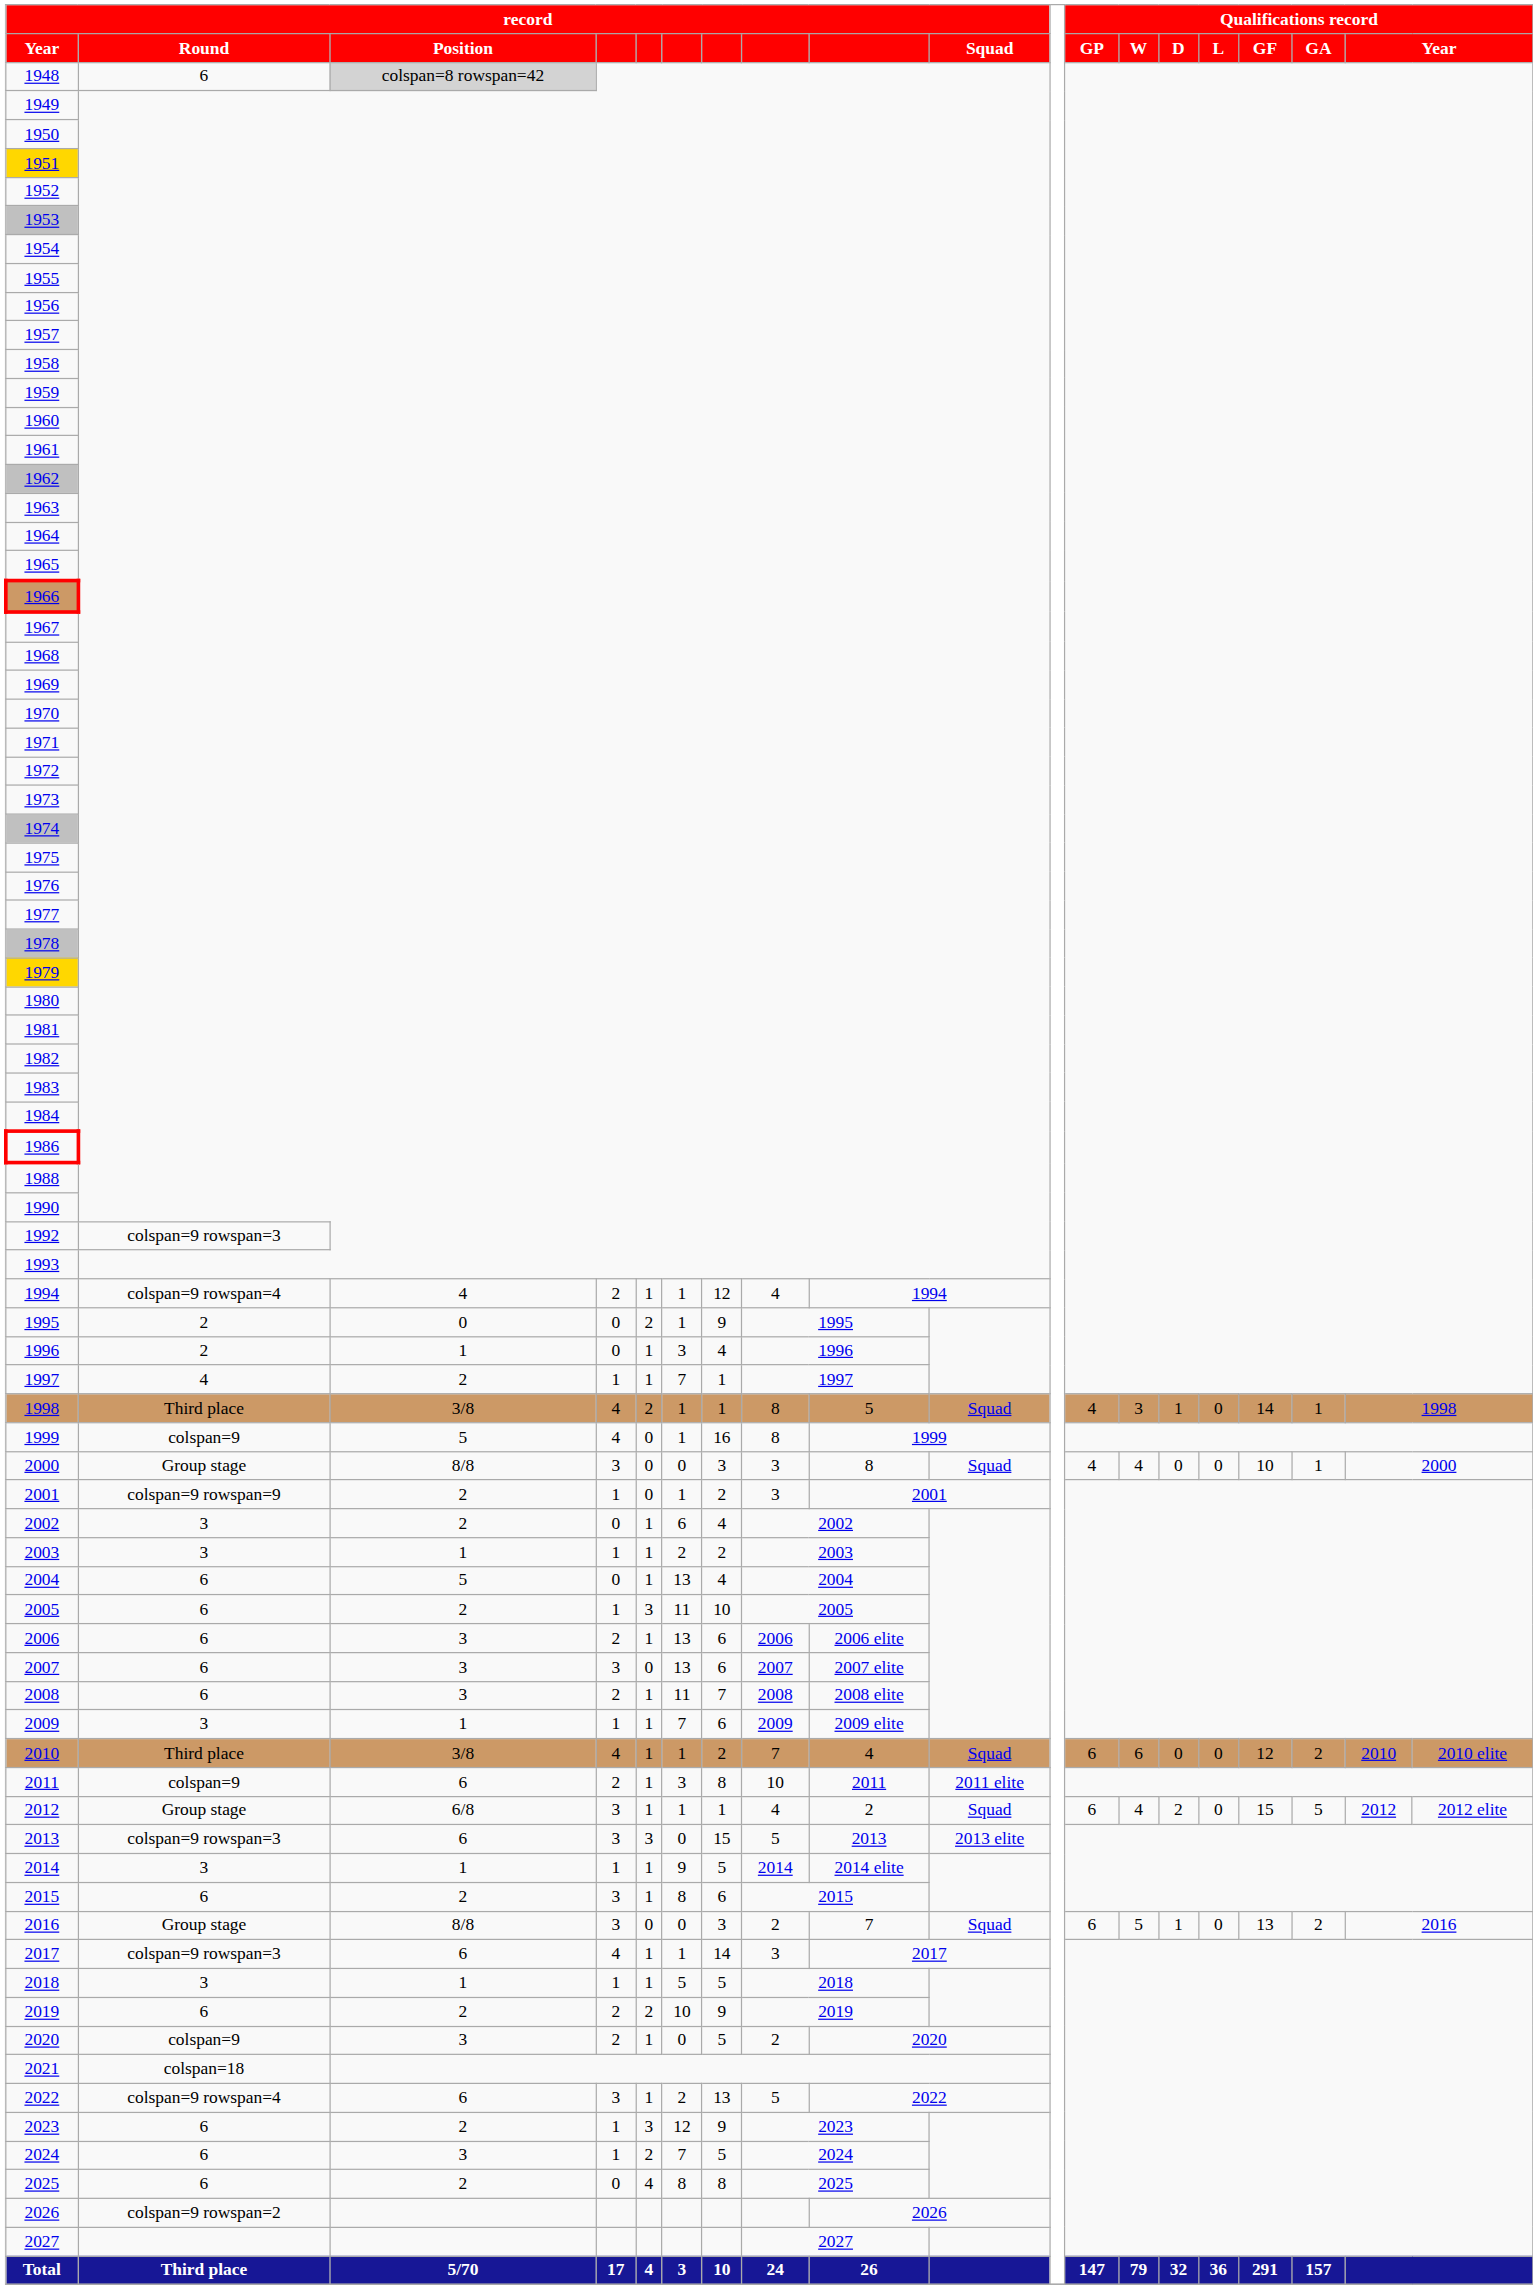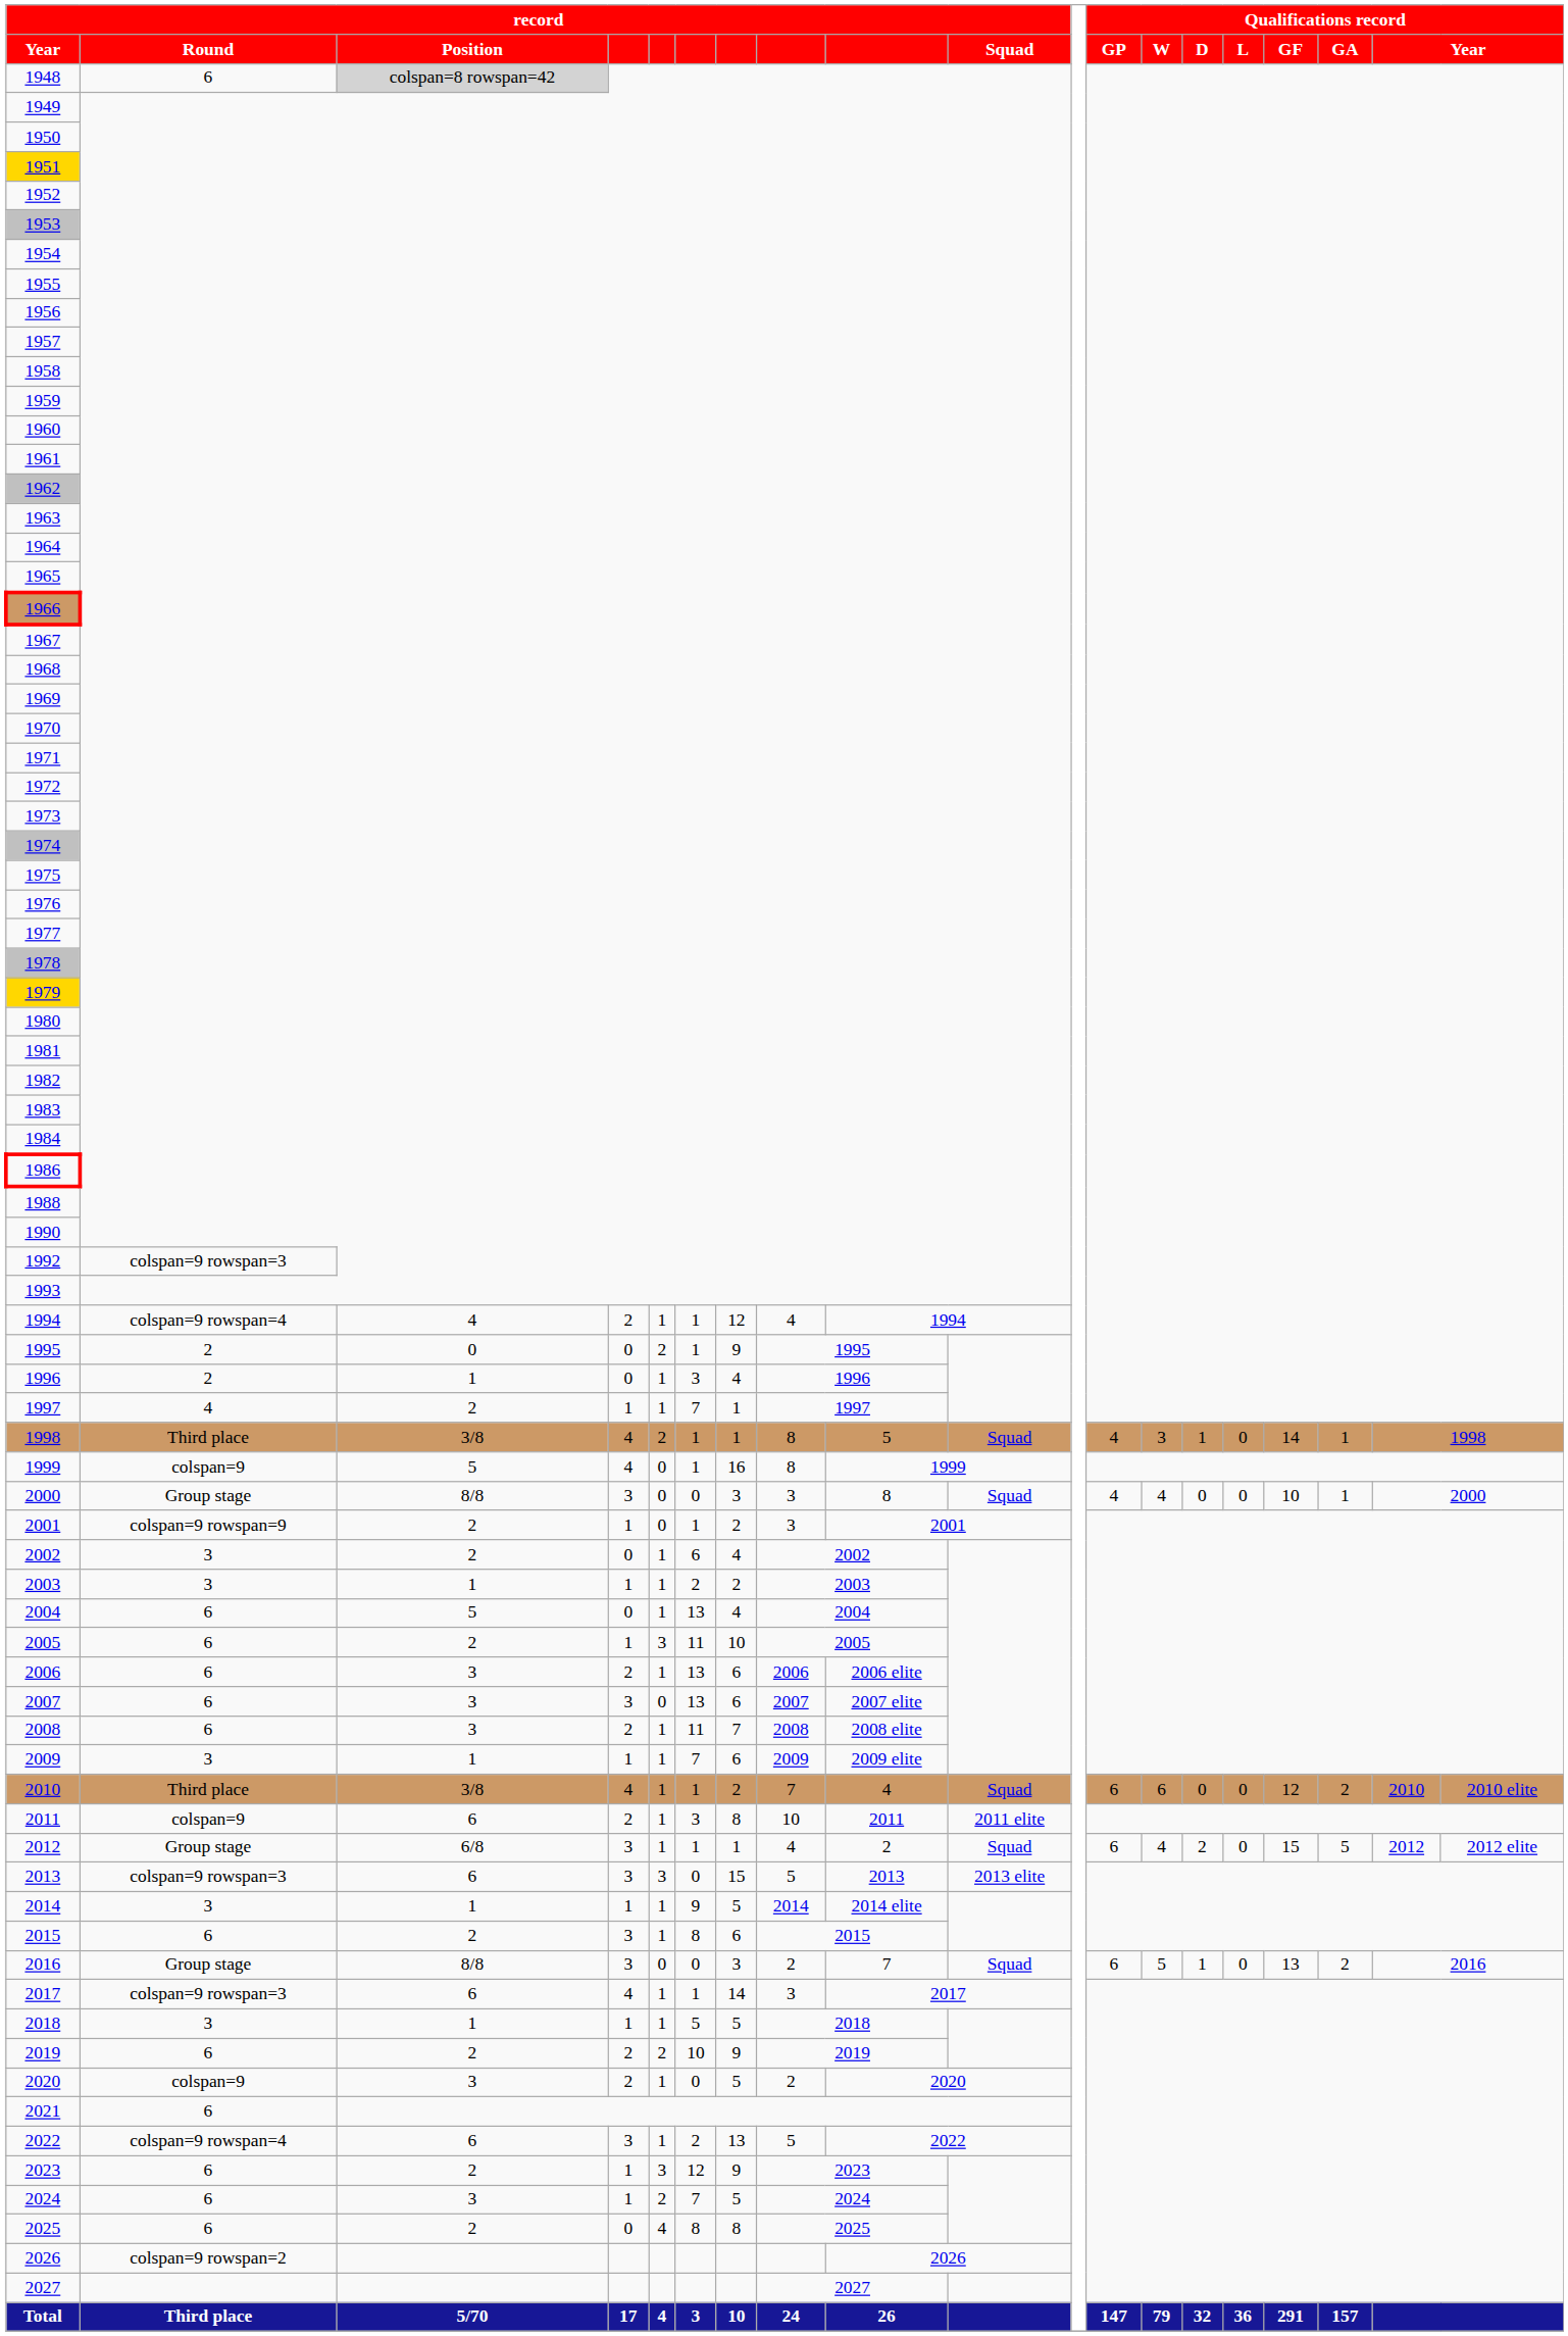2021 | record / Round: colspan=18 -> 6
